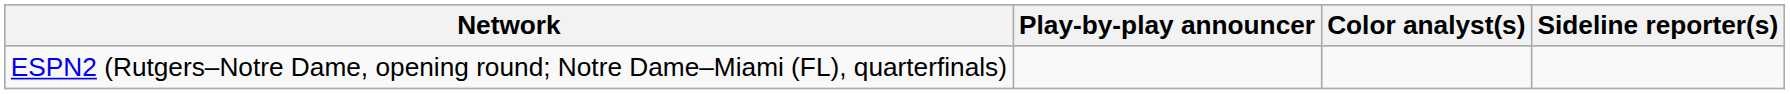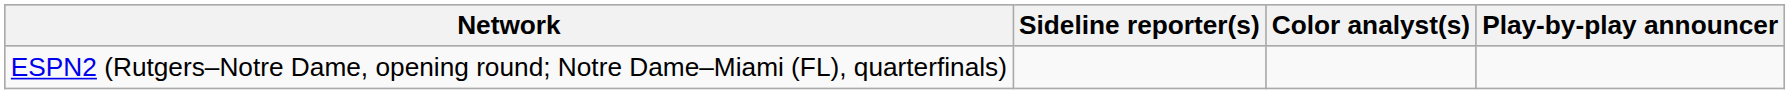columns swapped: Play-by-play announcer <-> Sideline reporter(s)
